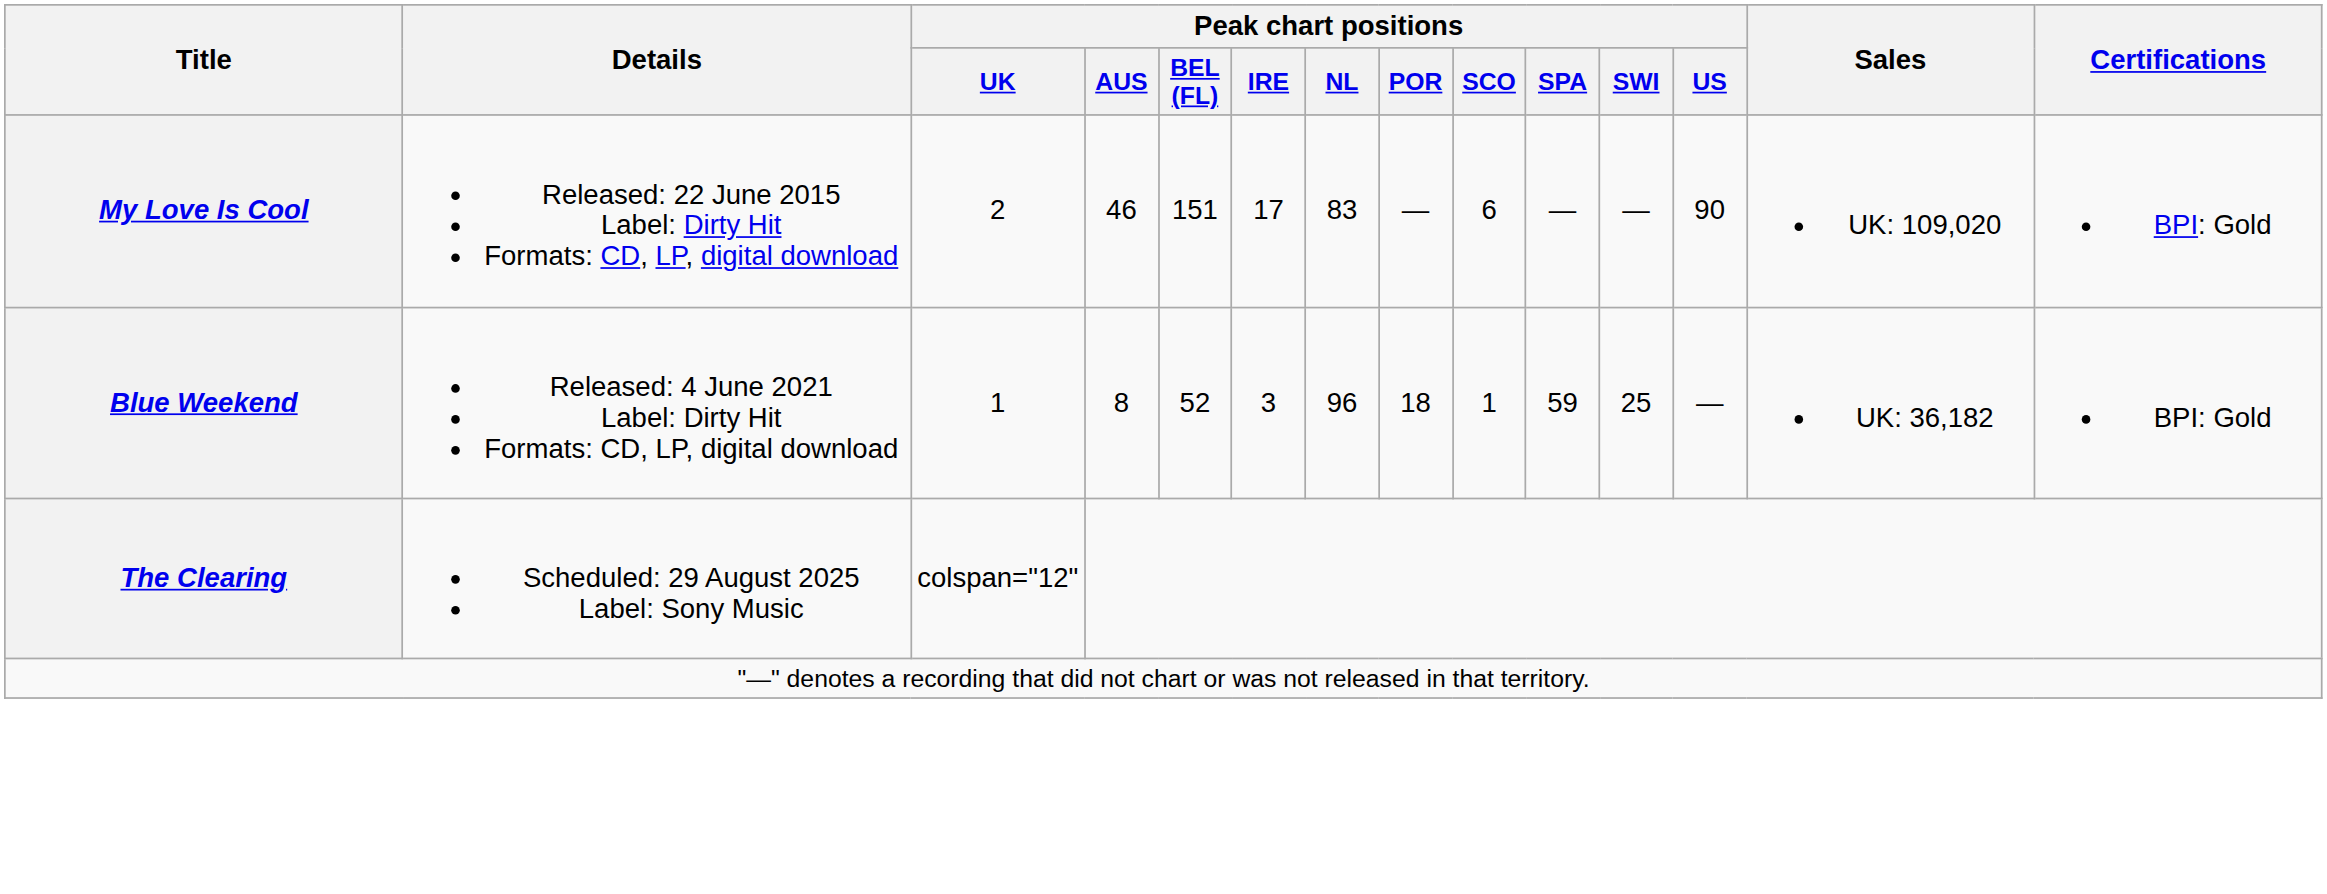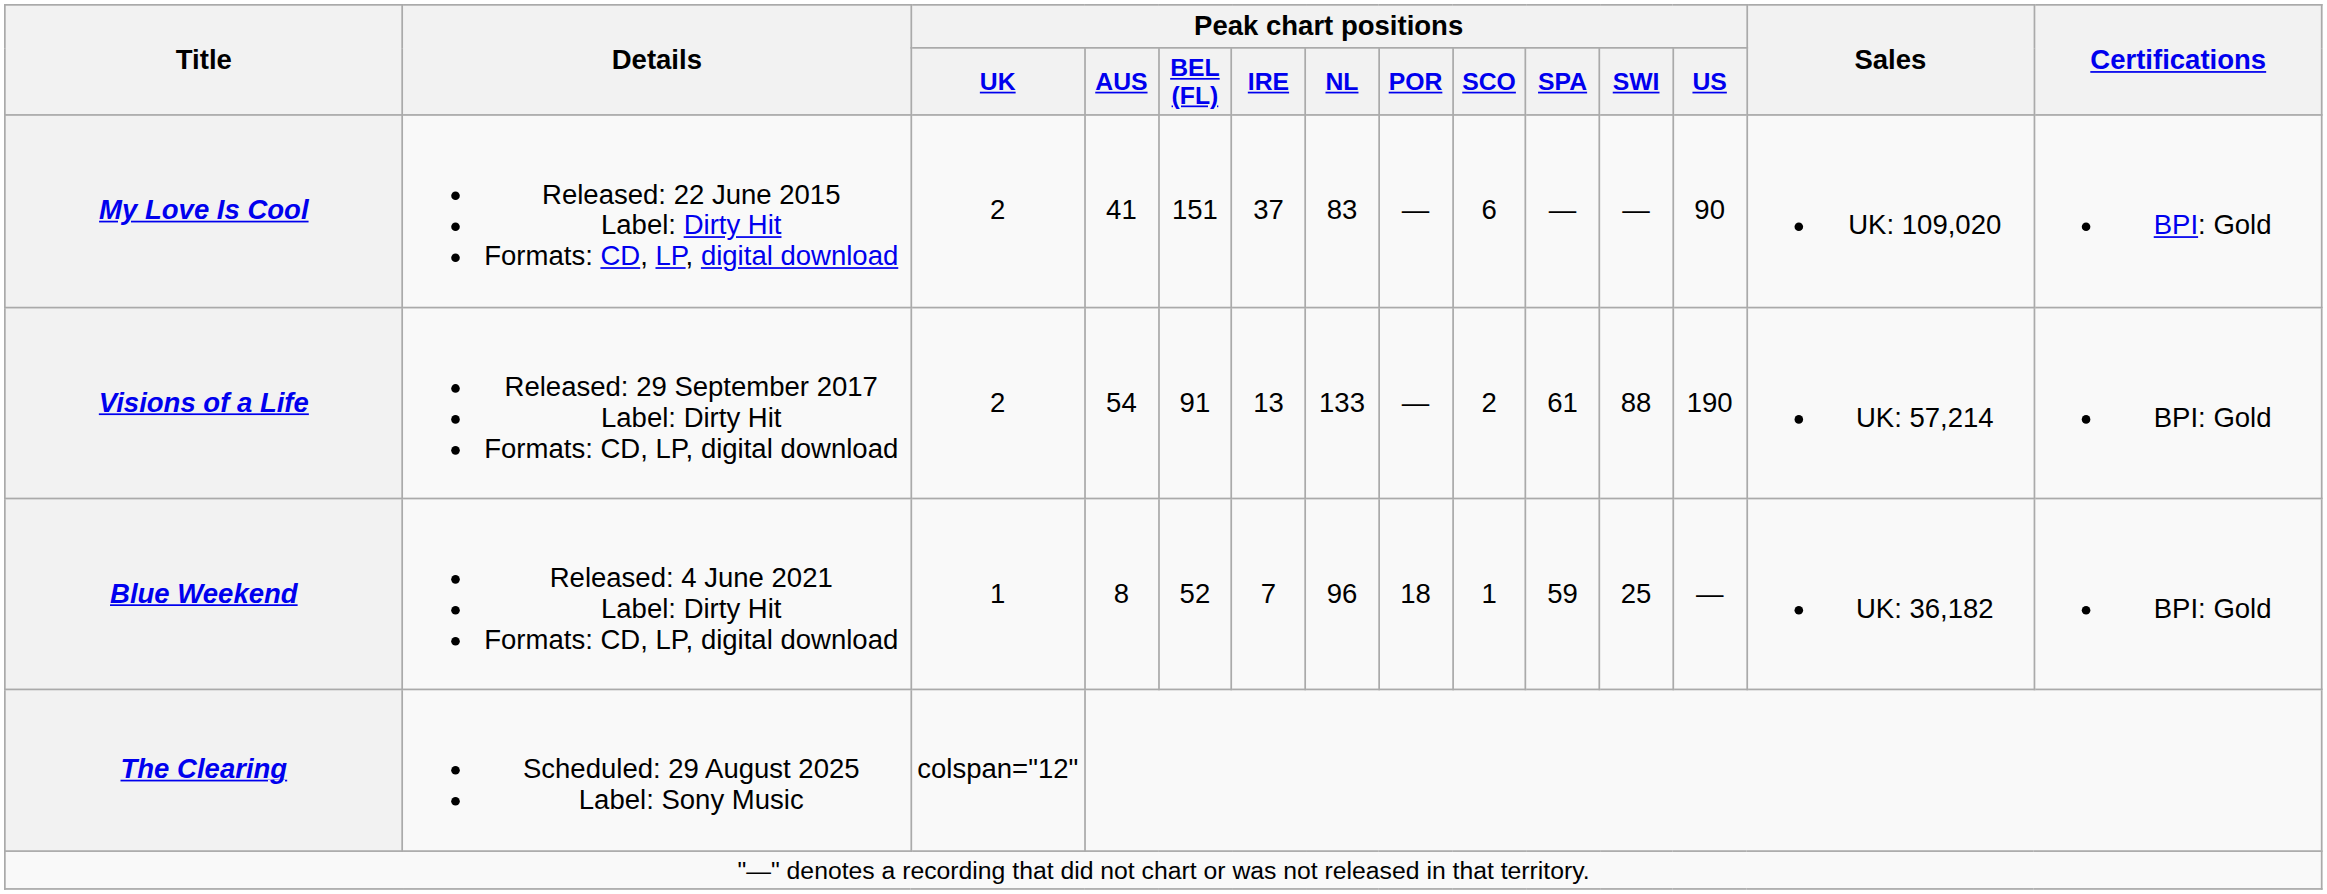My Love Is Cool | Peak chart positions / AUS: 46 -> 41
My Love Is Cool | Peak chart positions / IRE: 17 -> 37
+ row: Visions of a Life | Released: 29 September 2017 Label: Dirty Hit Formats: CD, LP, digital download | 2 | 54 | 91 | 13 | 133 | — | 2 | 61 | 88 | 190 | UK: 57,214 | BPI: Gold
Blue Weekend | Peak chart positions / IRE: 3 -> 7
